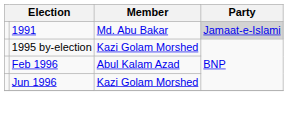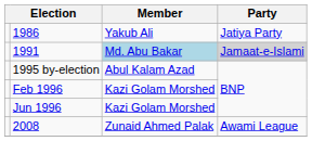+ row: 1986 | Yakub Ali | Jatiya Party
1991 | Member: no background -> lightblue background
1995 by-election | Member: Kazi Golam Morshed -> Abul Kalam Azad
Feb 1996 | Member: Abul Kalam Azad -> Kazi Golam Morshed
+ row: 2008 | Zunaid Ahmed Palak | Awami League
